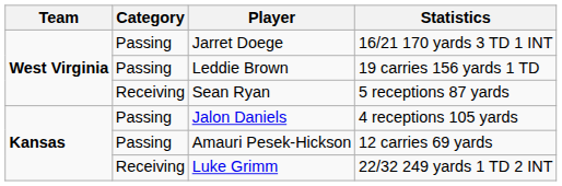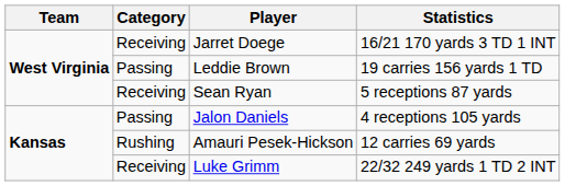Jarret Doege | Category: Passing -> Receiving
Amauri Pesek-Hickson | Category: Passing -> Rushing
